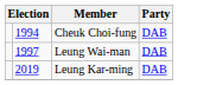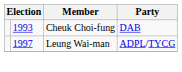Cheuk Choi-fung | column 2: 1994 -> 1993
Leung Wai-man | Party: DAB -> ADPL/TYCG
- row: 2019 | Leung Kar-ming | DAB
